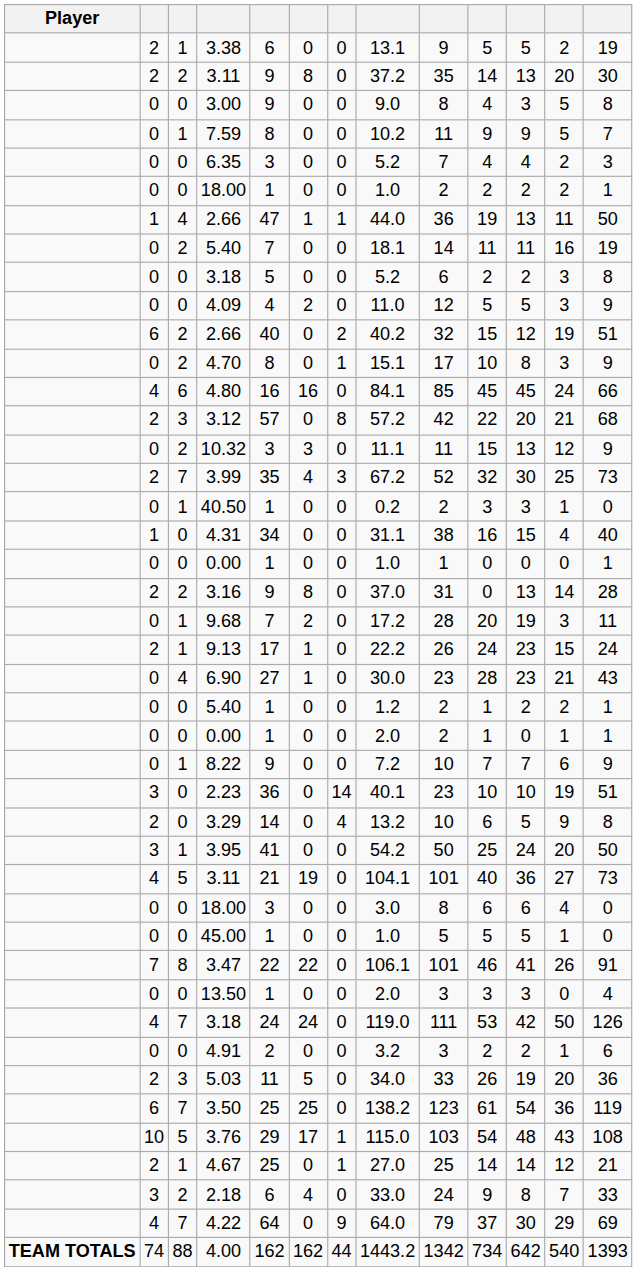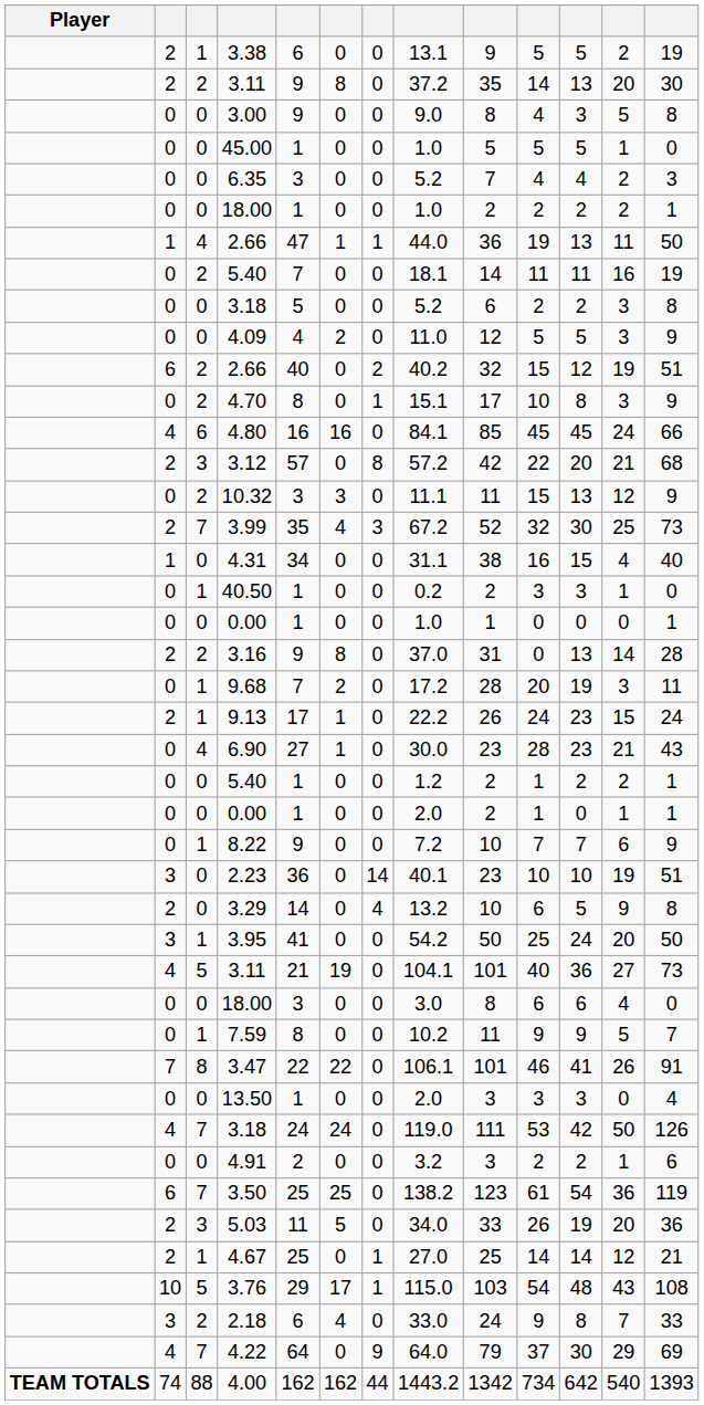rows swapped: 7.59 <-> 45.00
rows swapped: 40.50 <-> 4.31
rows swapped: 3.50 <-> 5.03
rows swapped: 3.76 <-> 4.67
